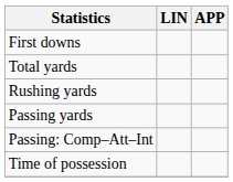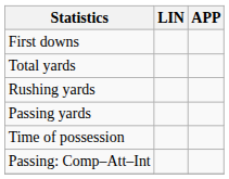rows swapped: Passing: Comp–Att–Int <-> Time of possession
